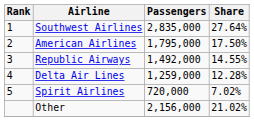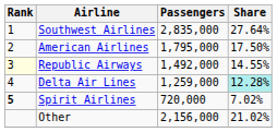Republic Airways | Rank: no background -> lightyellow background
Delta Air Lines | Share: no background -> paleturquoise background
Spirit Airlines | Rank: normal -> bold
